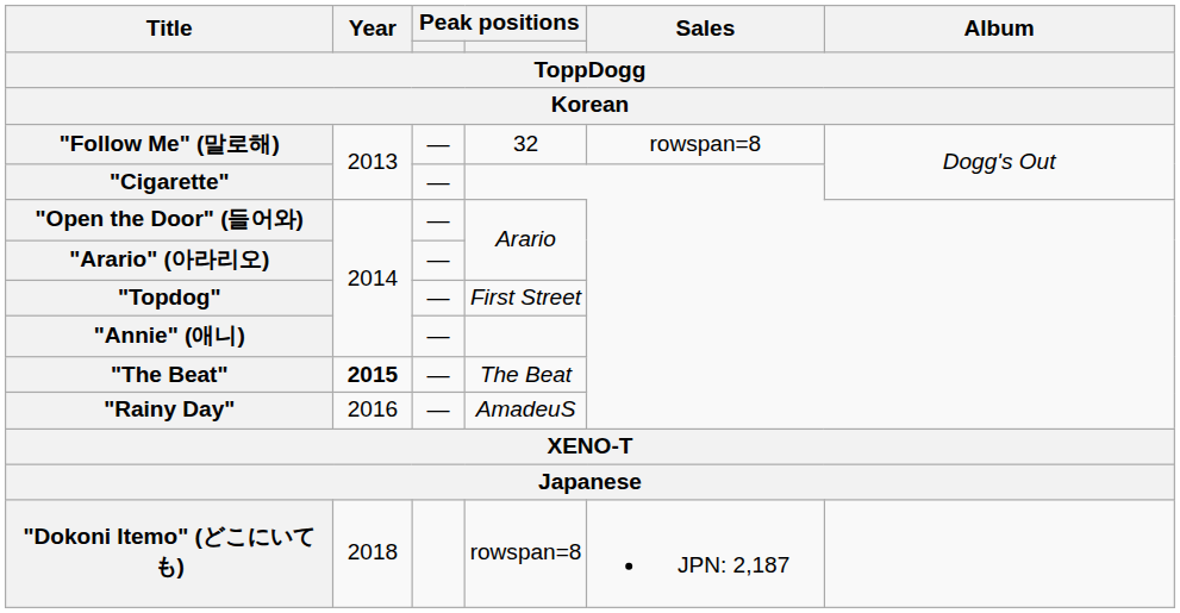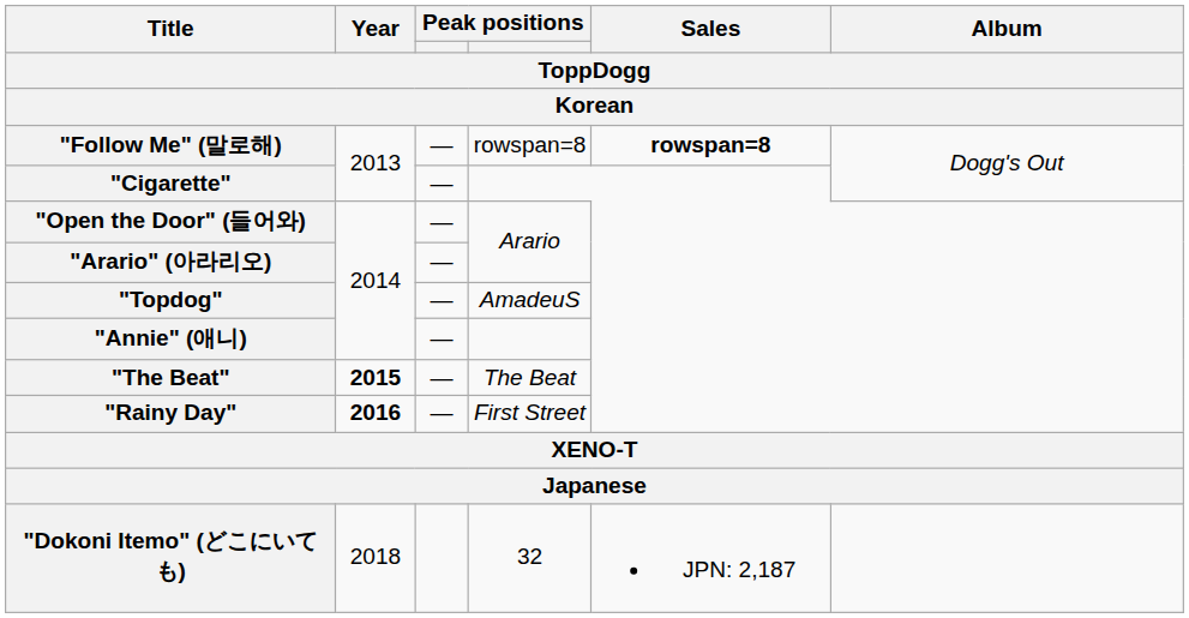"Follow Me" (말로해) | column 4: 32 -> rowspan=8
"Follow Me" (말로해) | Sales: normal -> bold
"Topdog" | column 4: First Street -> AmadeuS
"Rainy Day" | Year: normal -> bold
"Rainy Day" | column 4: AmadeuS -> First Street
"Dokoni Itemo" (どこにいても) | column 4: rowspan=8 -> 32
